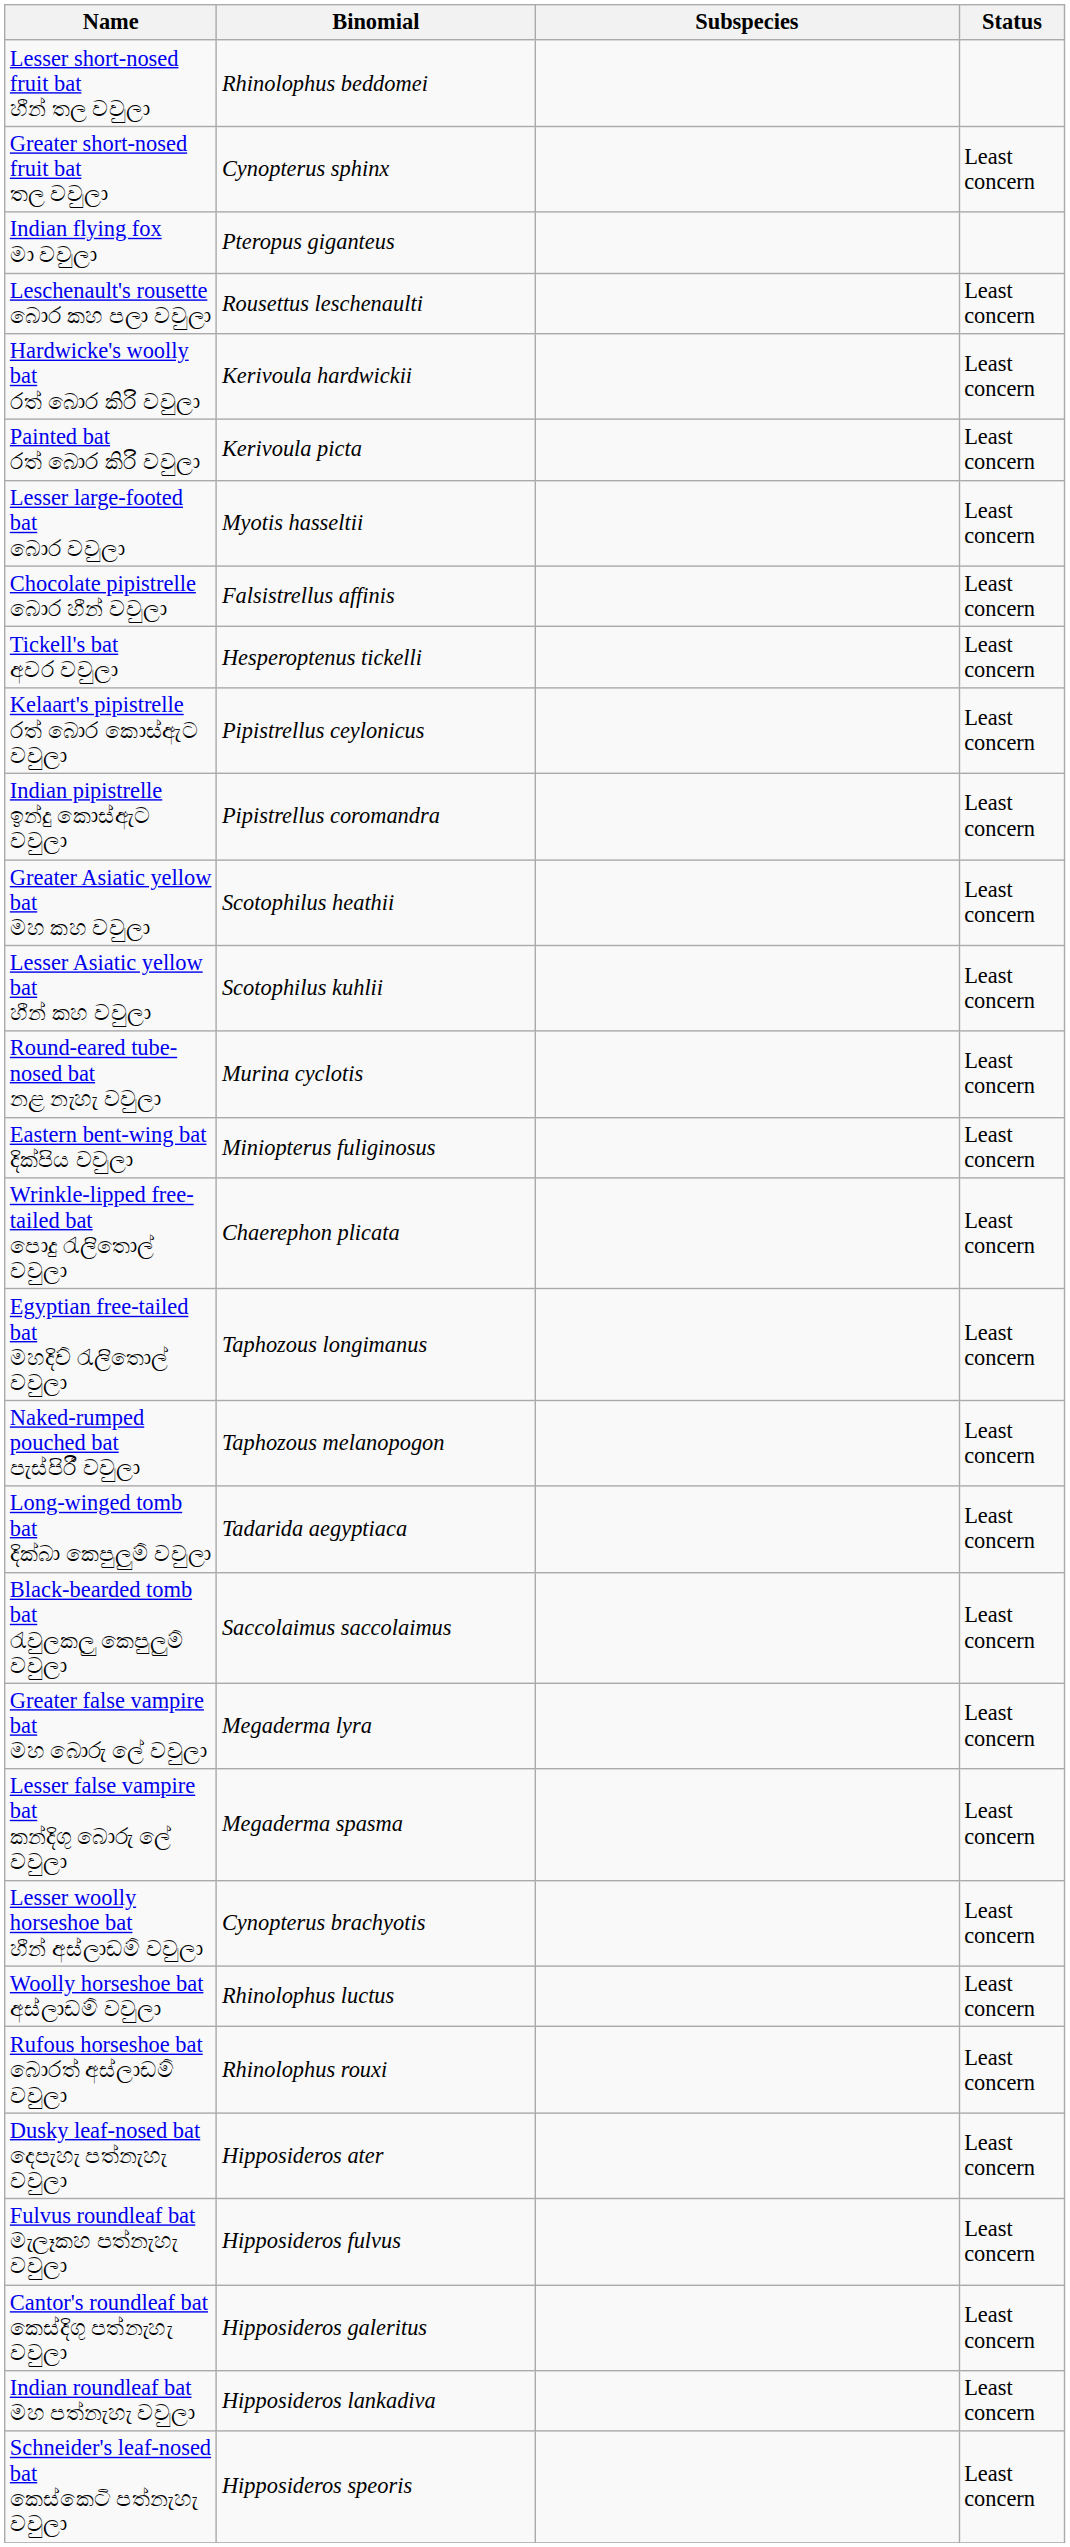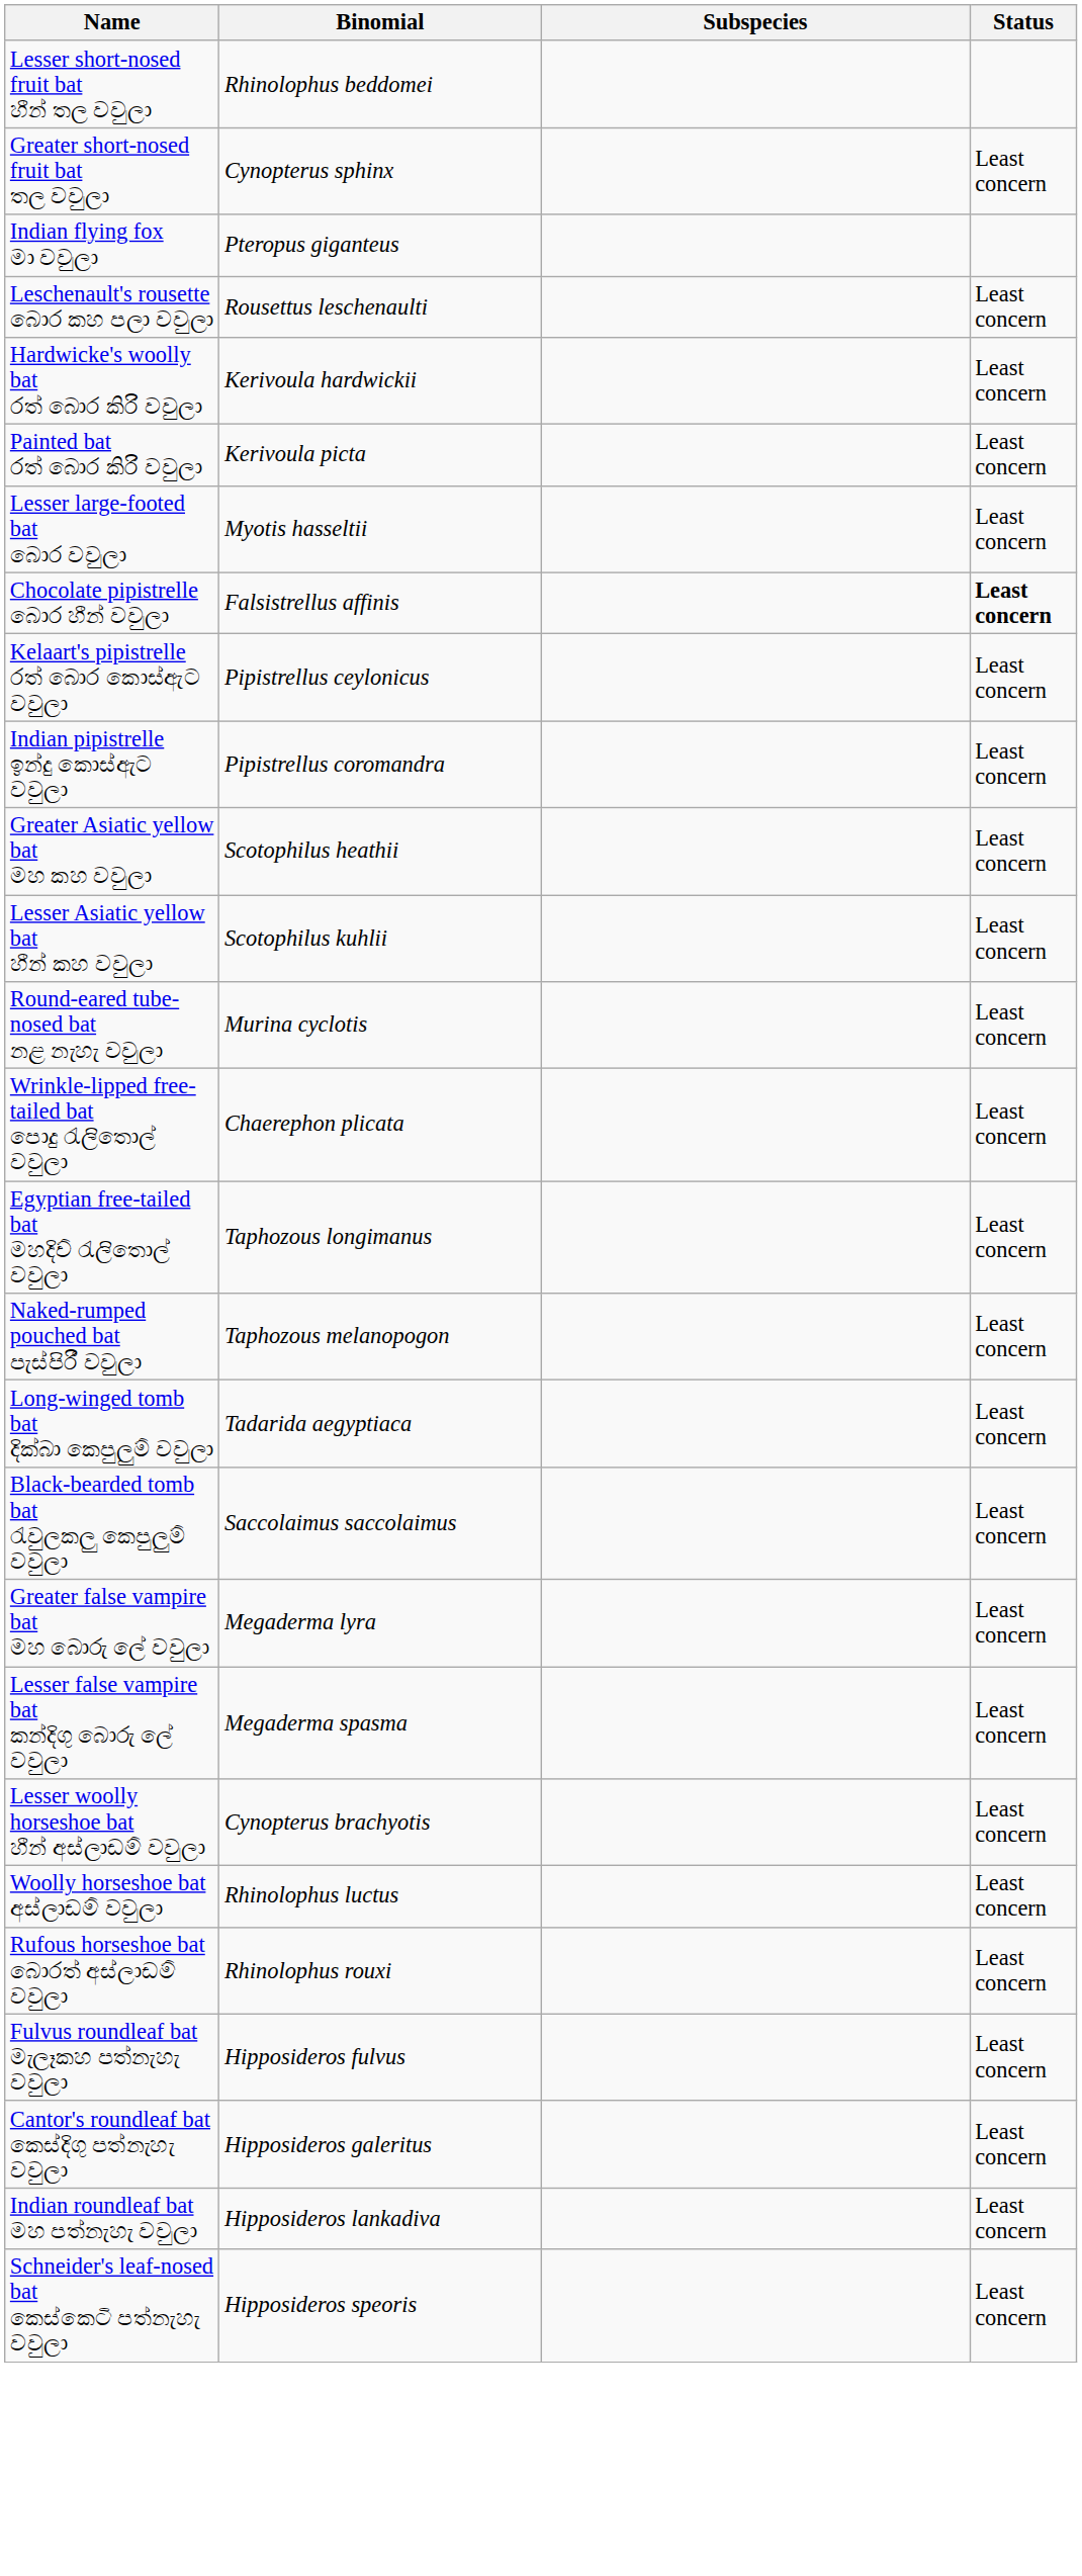Chocolate pipistrelle බොර හීන් වවුලා | Status: normal -> bold
- row: Tickell's bat අවර වවුලා | Hesperoptenus tickelli | Least concern
- row: Eastern bent-wing bat දික්පිය වවුලා | Miniopterus fuliginosus | Least concern
- row: Dusky leaf-nosed bat දෙපැහැ පත්නැහැ වවුලා | Hipposideros ater | Least concern
